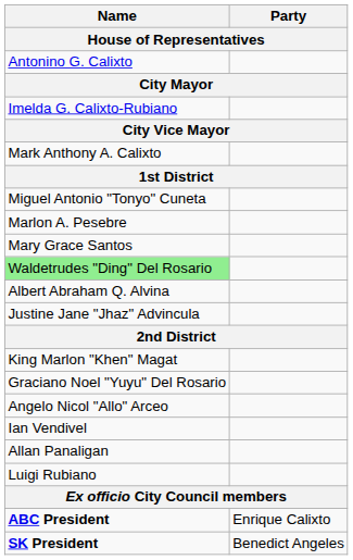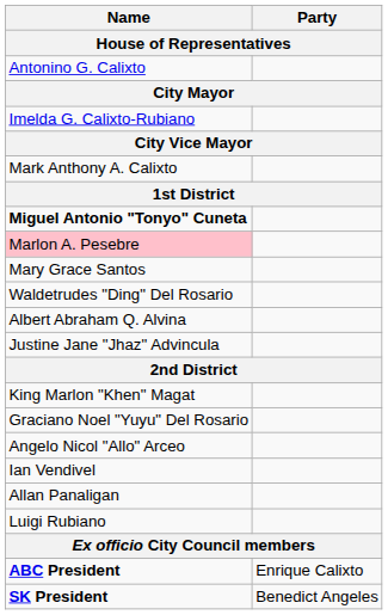Miguel Antonio "Tonyo" Cuneta | Name / House of Representatives: normal -> bold
Marlon A. Pesebre | Name / House of Representatives: no background -> pink background
Waldetrudes "Ding" Del Rosario | Name / House of Representatives: lightgreen background -> no background
